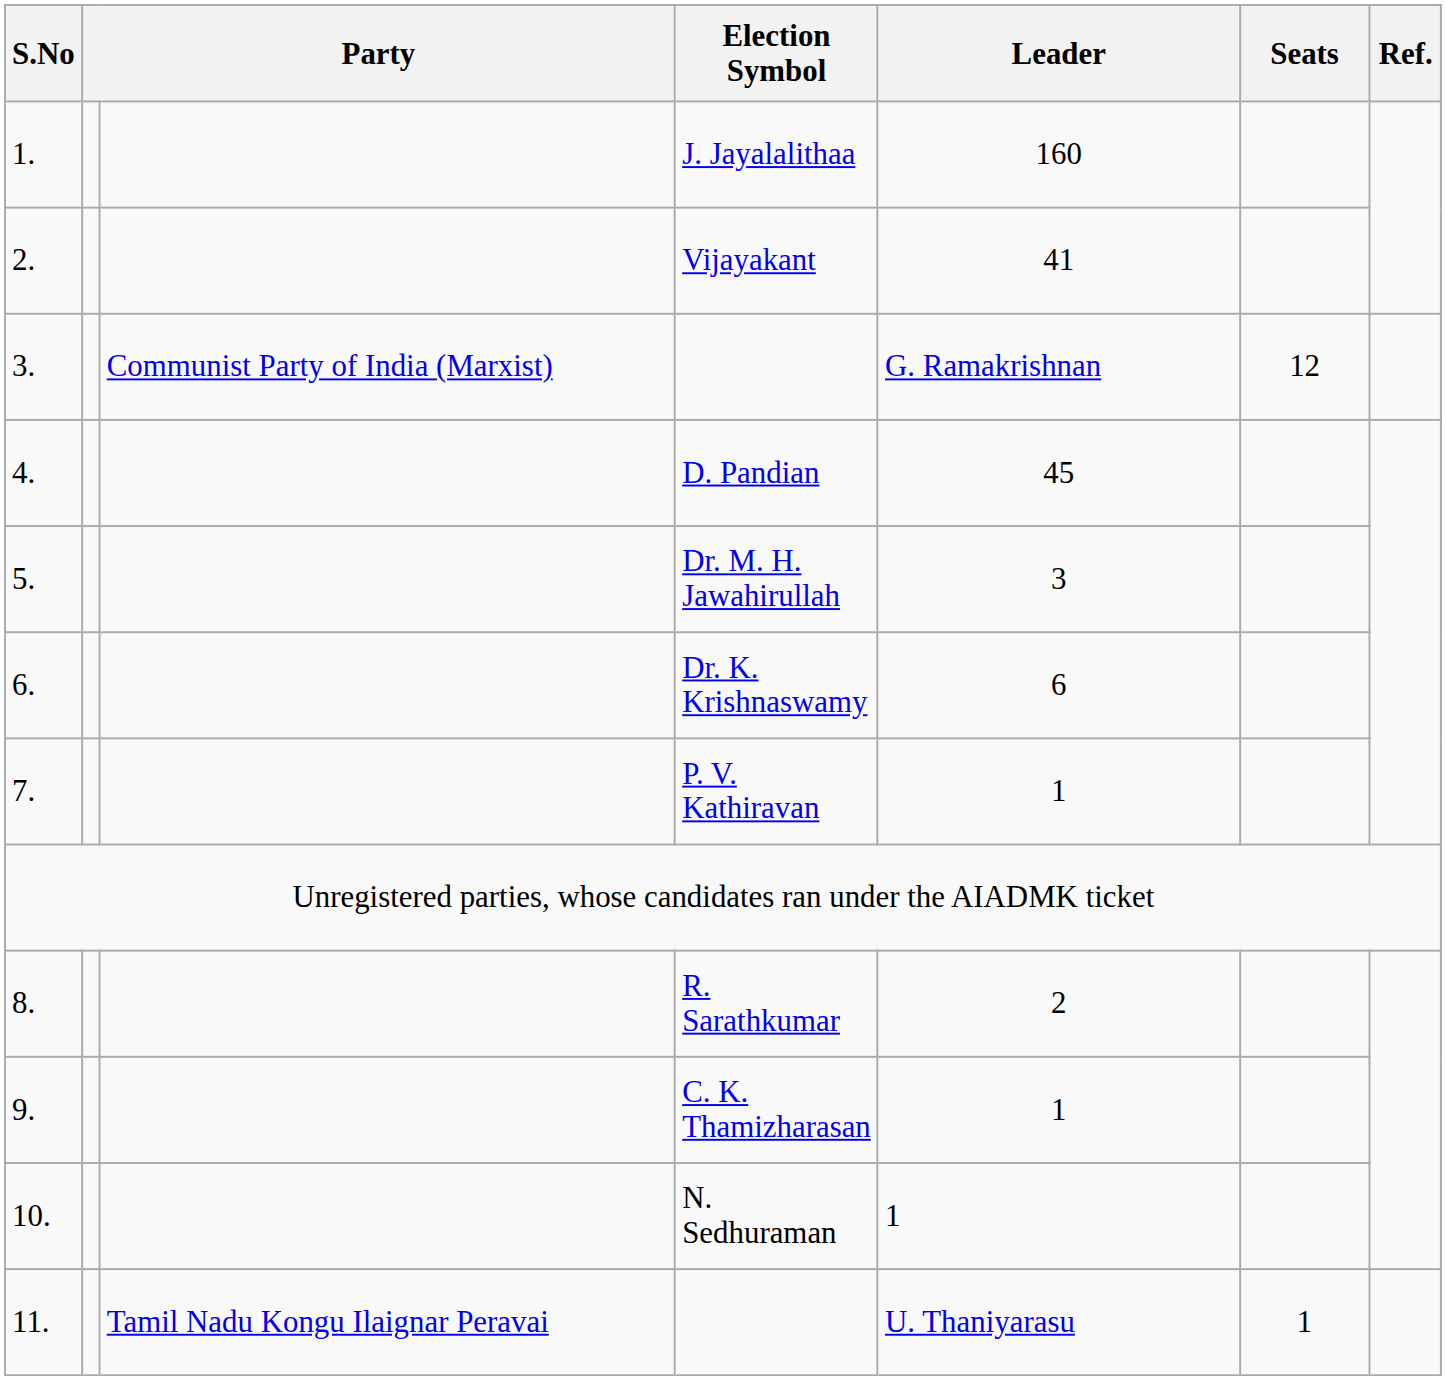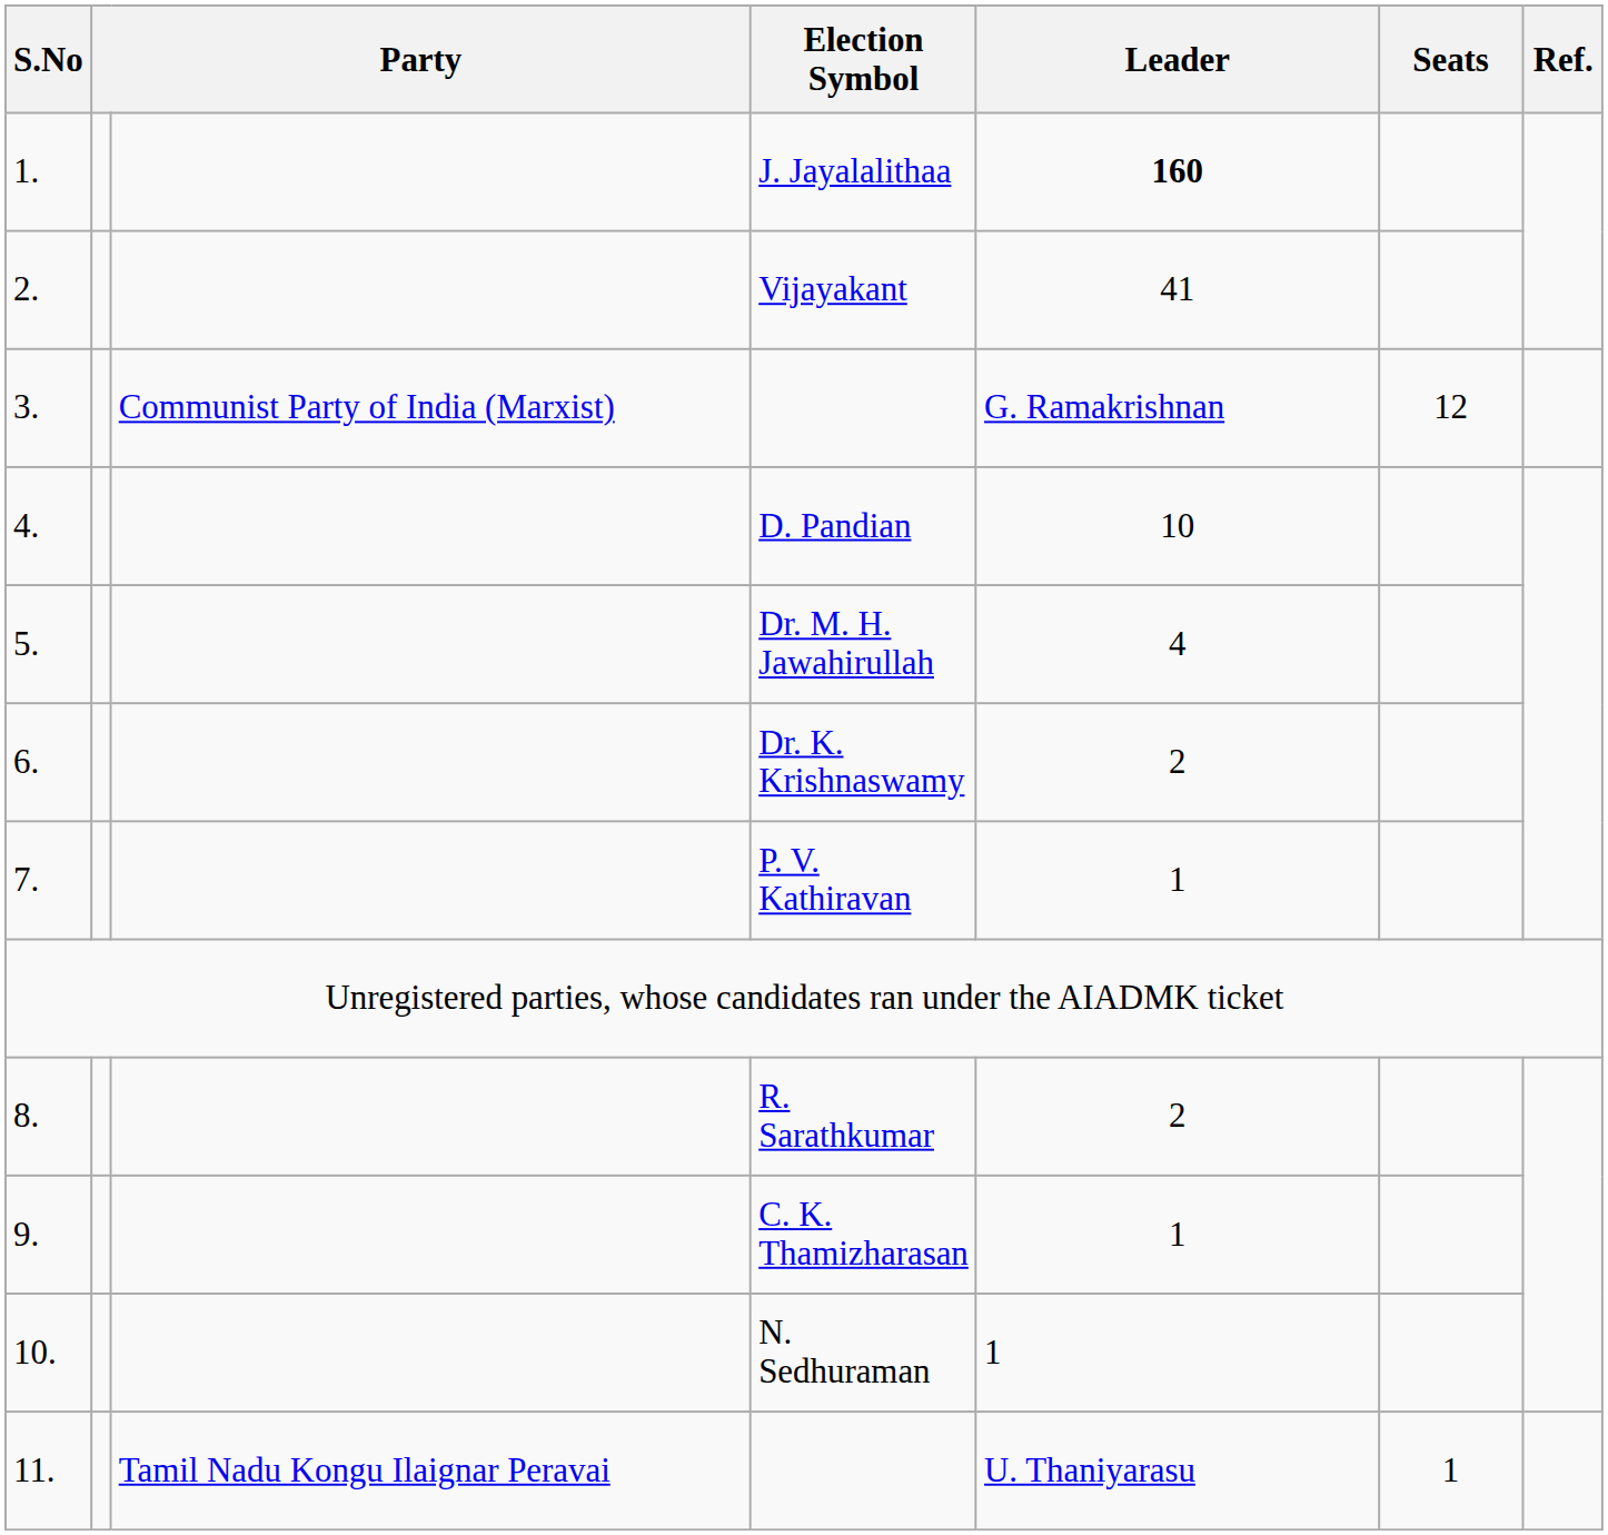J. Jayalalithaa | Leader: normal -> bold
D. Pandian | Leader: 45 -> 10
Dr. M. H. Jawahirullah | Leader: 3 -> 4
Dr. K. Krishnaswamy | Leader: 6 -> 2
